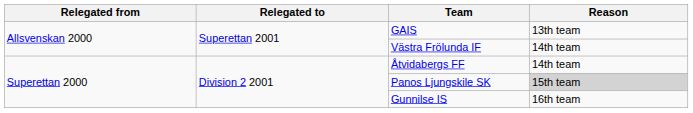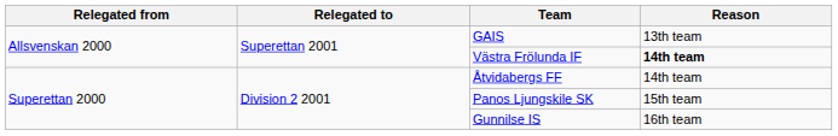Västra Frölunda IF | Reason: normal -> bold
Panos Ljungskile SK | Reason: lightgrey background -> no background
